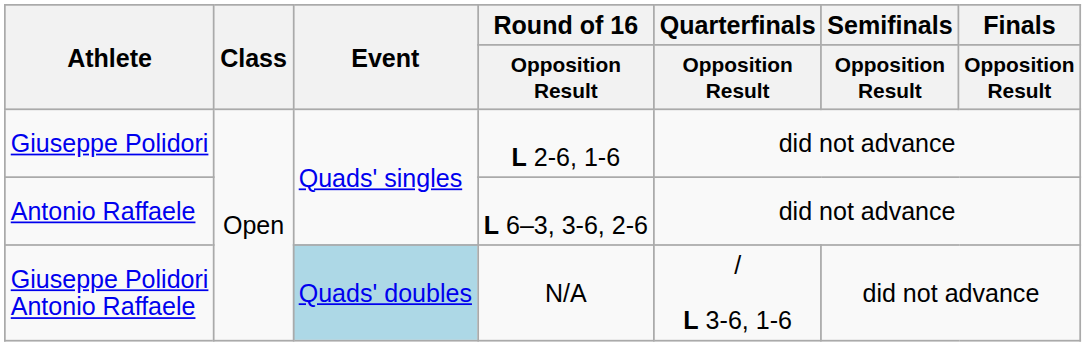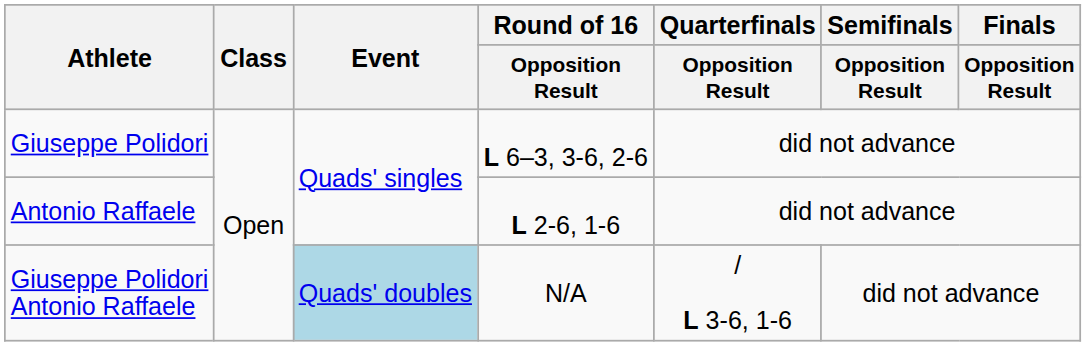Giuseppe Polidori | Round of 16 / Opposition Result: L 2-6, 1-6 -> L 6–3, 3-6, 2-6
Antonio Raffaele | Round of 16 / Opposition Result: L 6–3, 3-6, 2-6 -> L 2-6, 1-6
